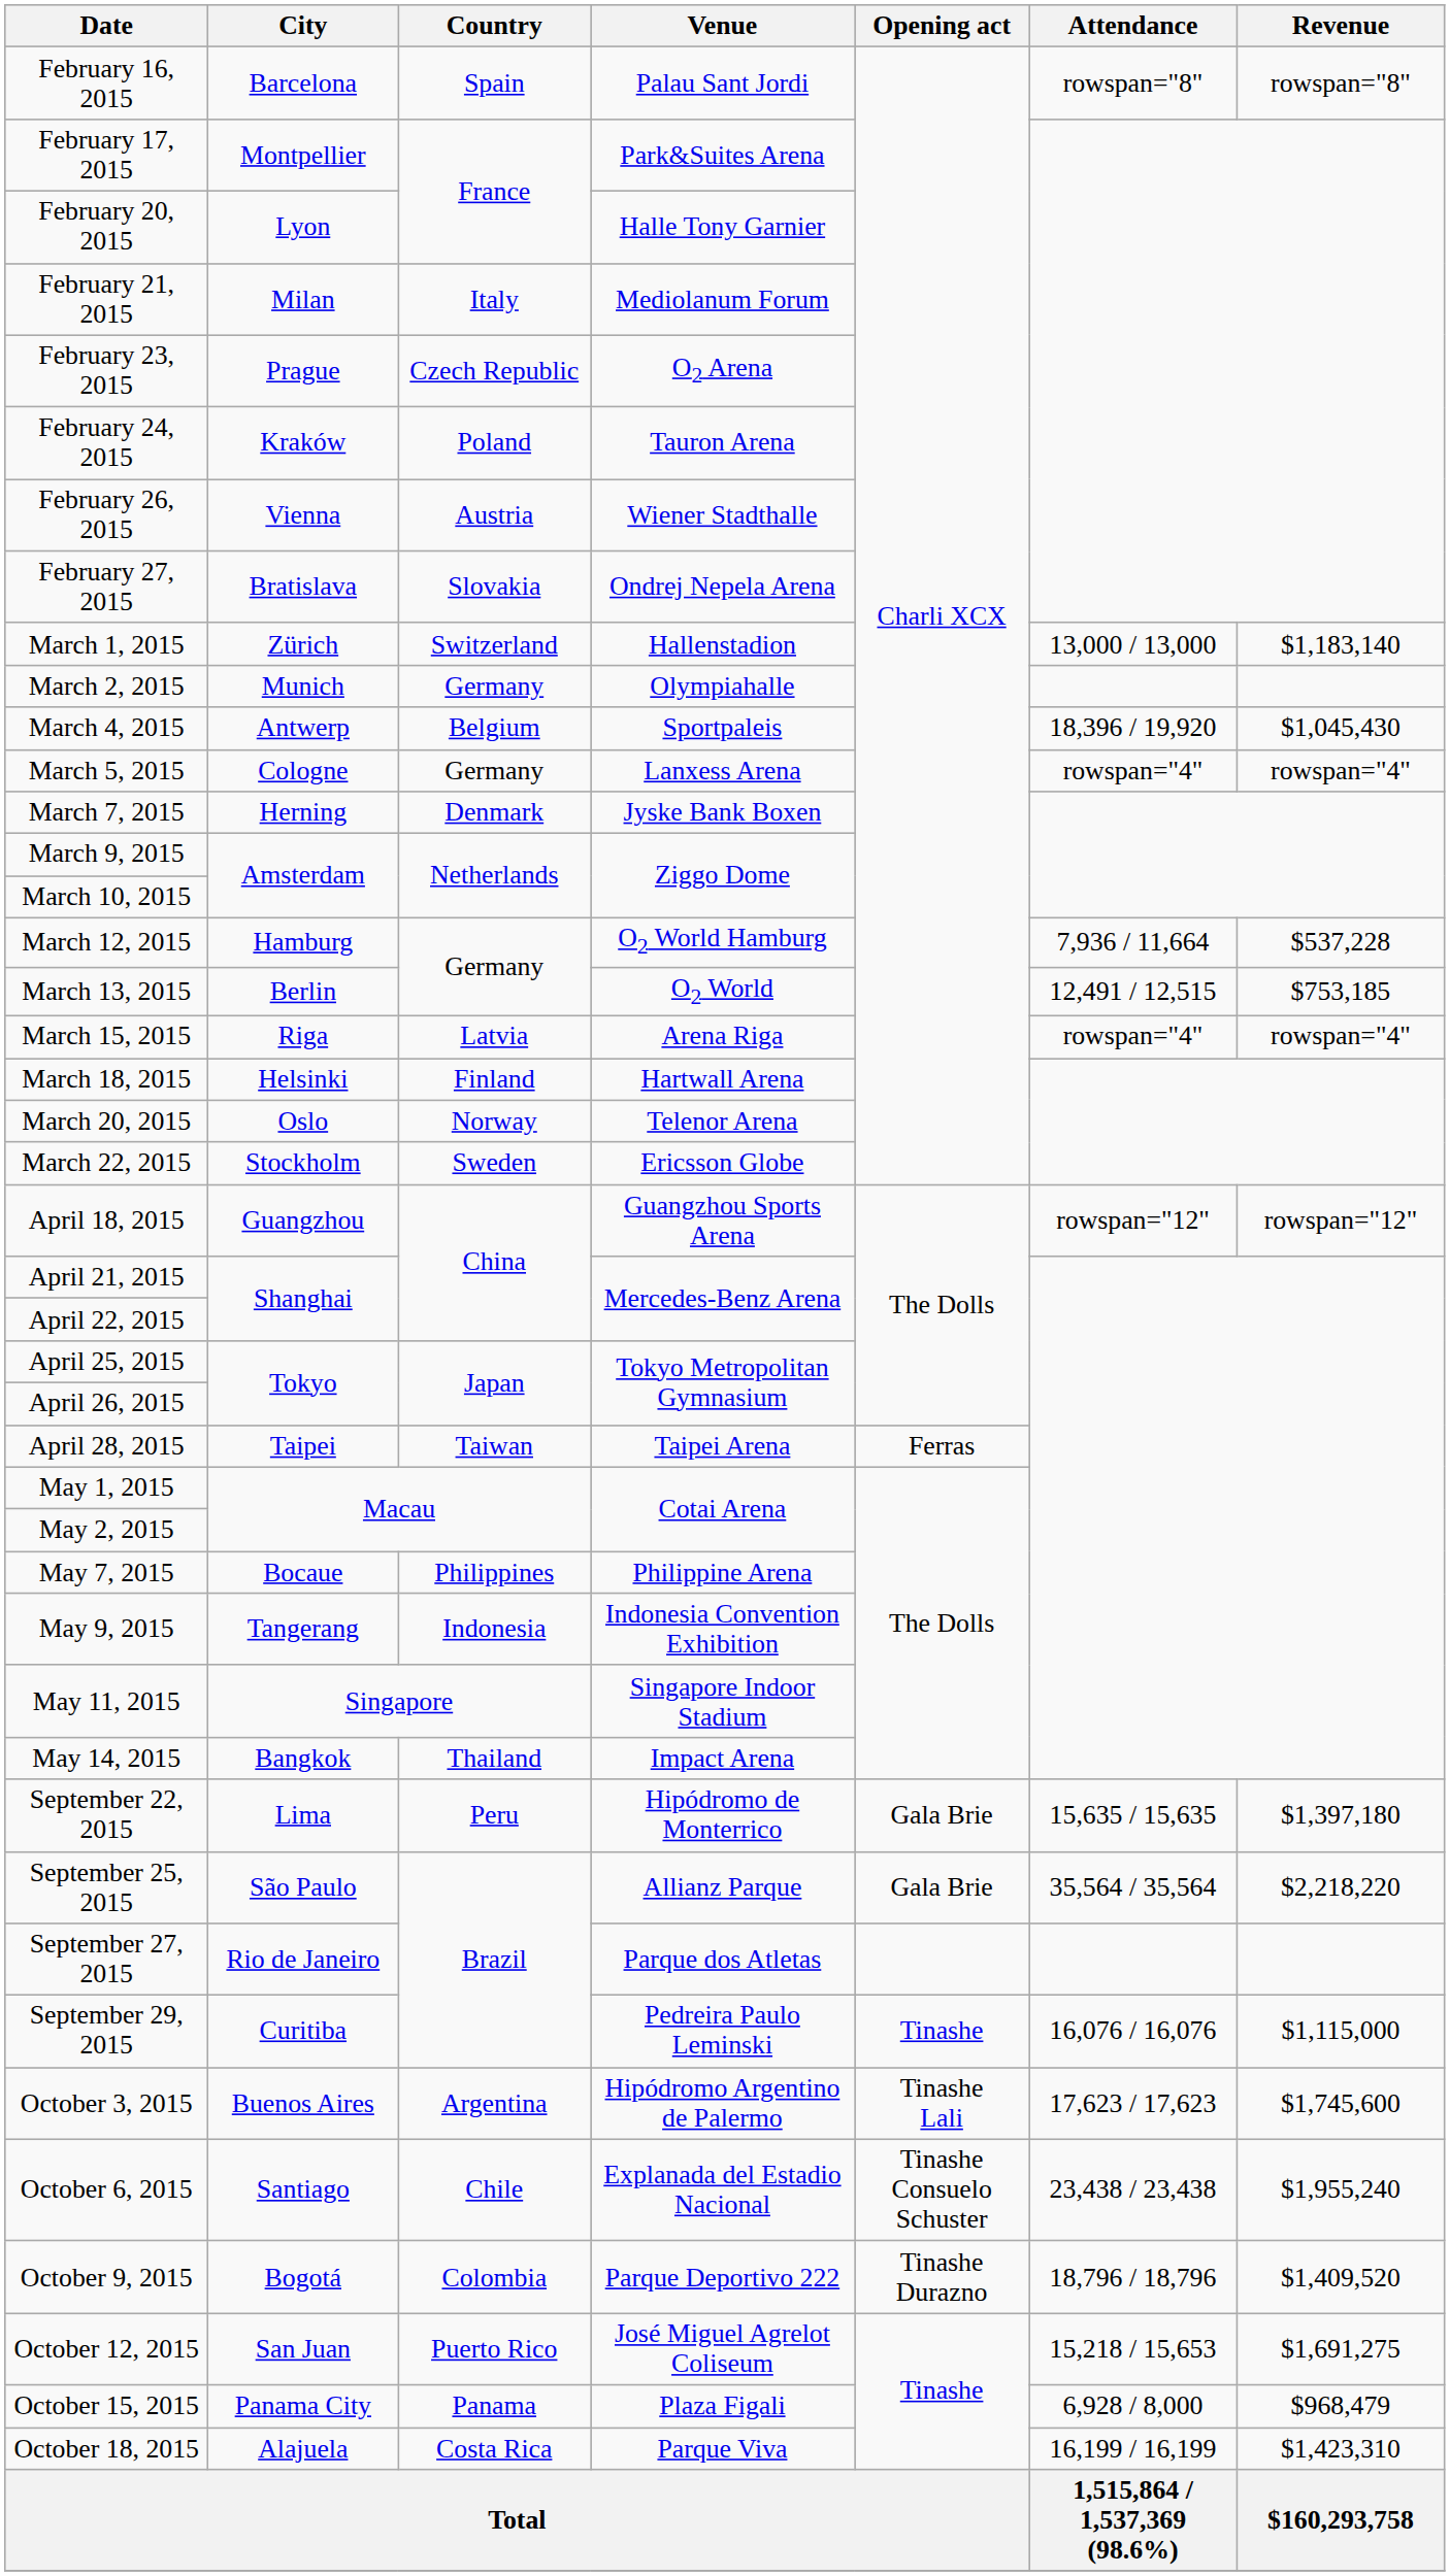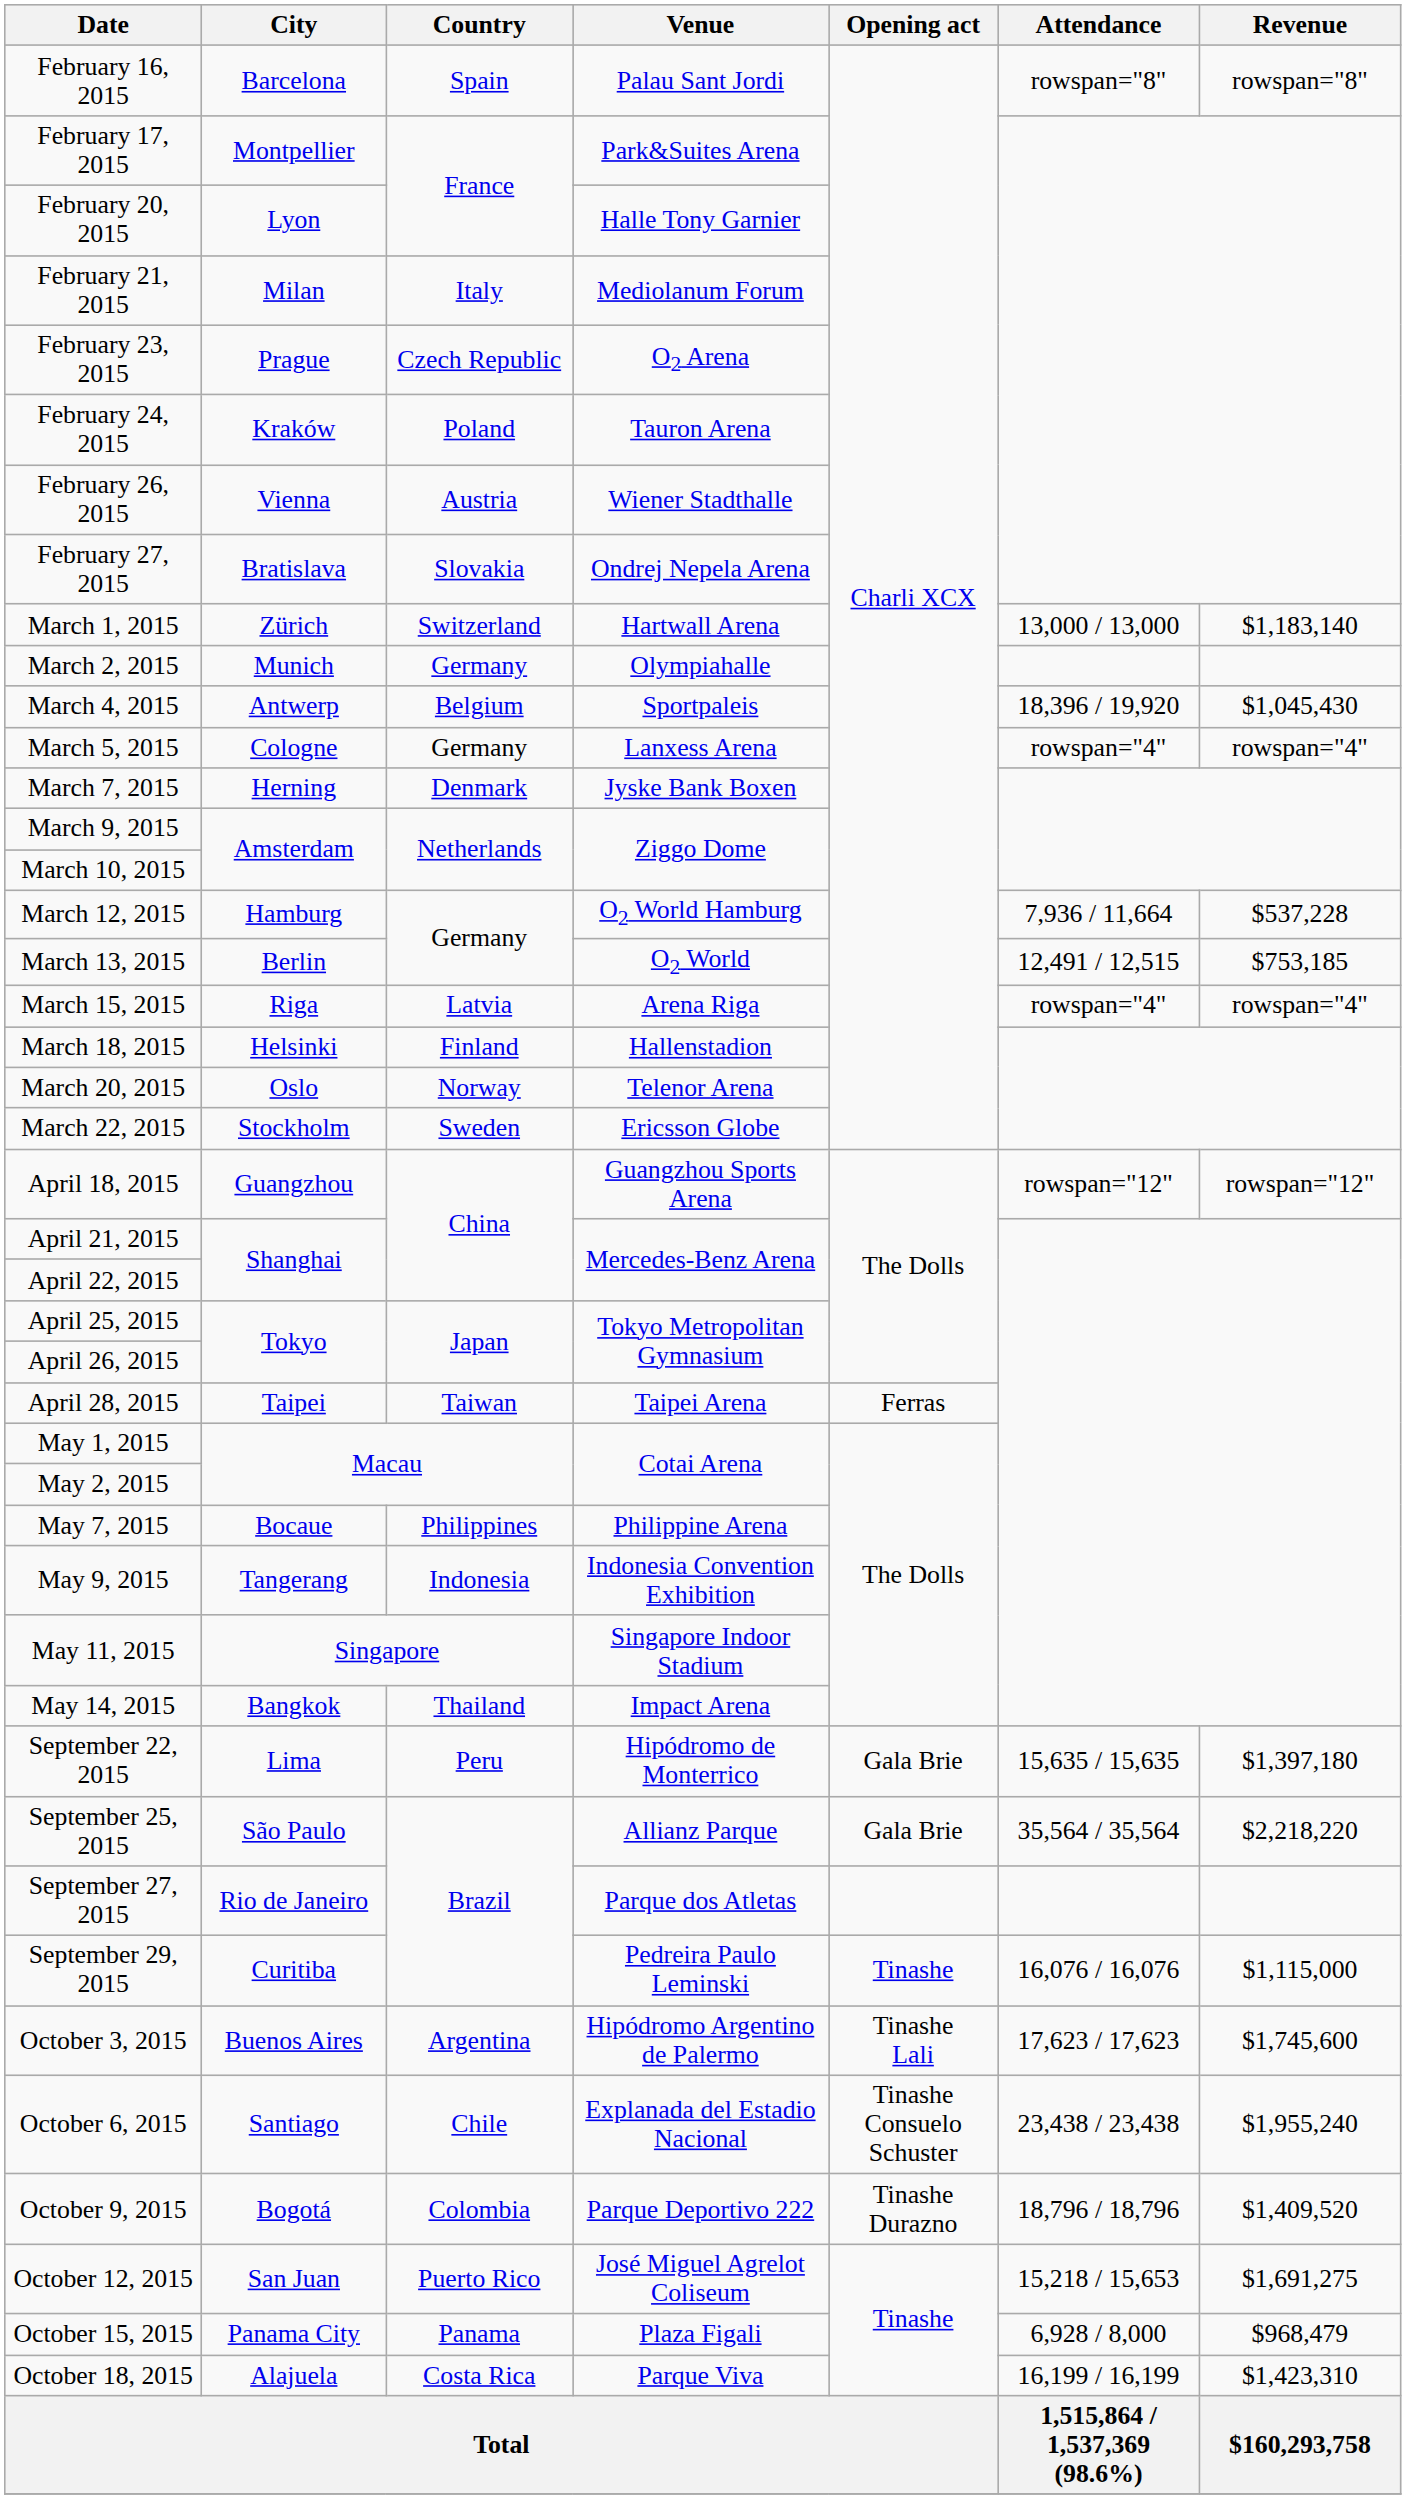March 1, 2015 | Venue: Hallenstadion -> Hartwall Arena
March 18, 2015 | Venue: Hartwall Arena -> Hallenstadion
